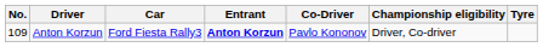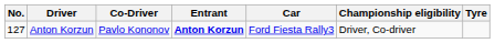columns swapped: Co-Driver <-> Car
row 2 | No.: 109 -> 127
